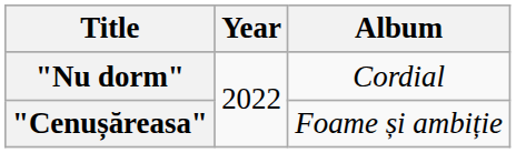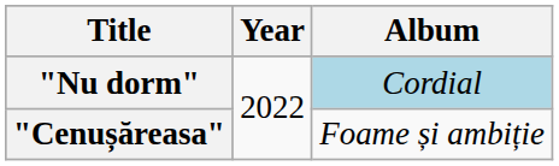"Nu dorm" | Album: no background -> lightblue background
